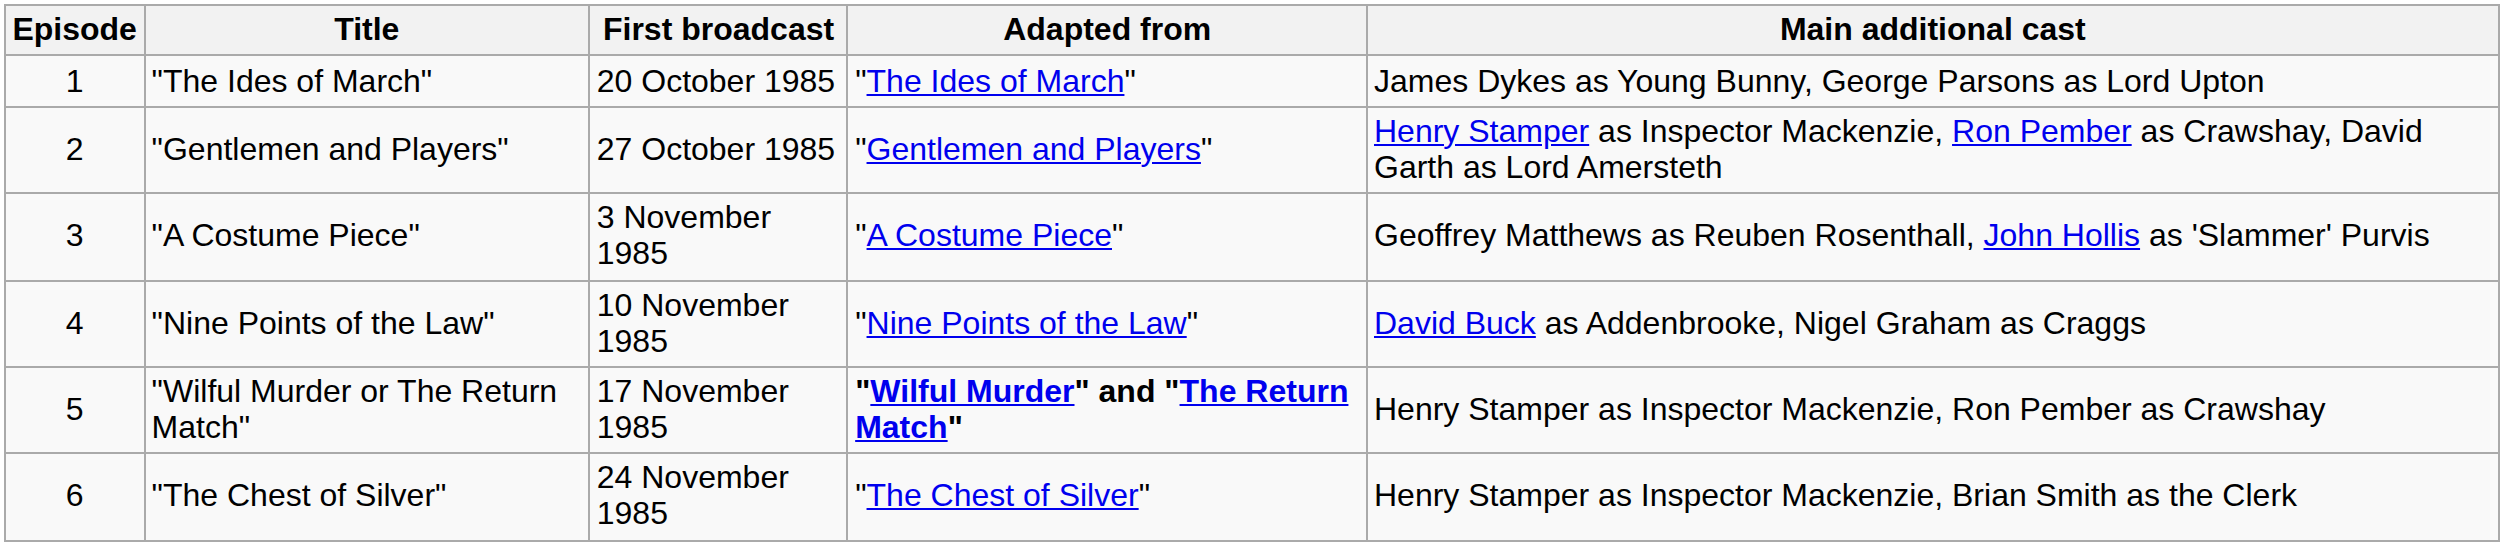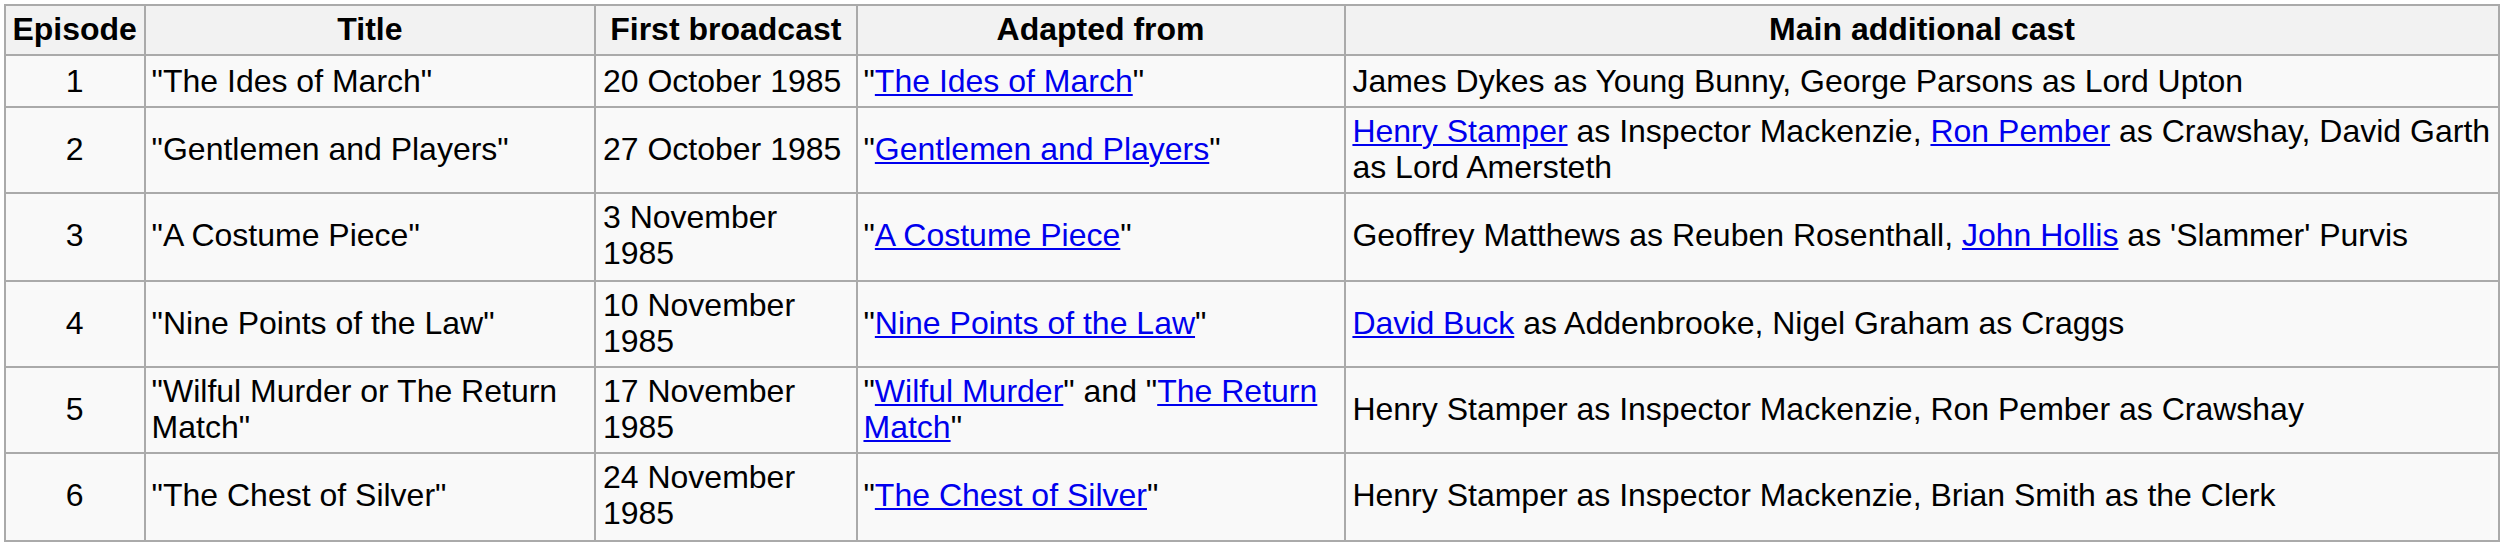"Wilful Murder or The Return Match" | Adapted from: bold -> normal
